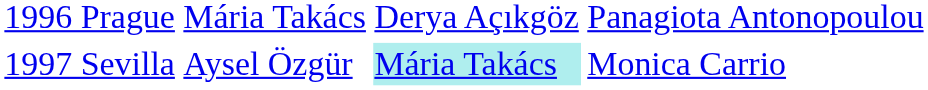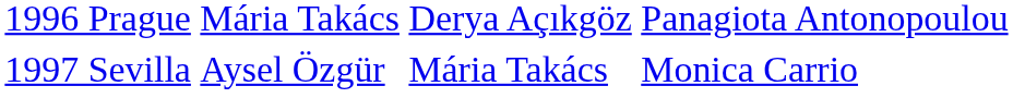1997 Sevilla | column 3: paleturquoise background -> no background
